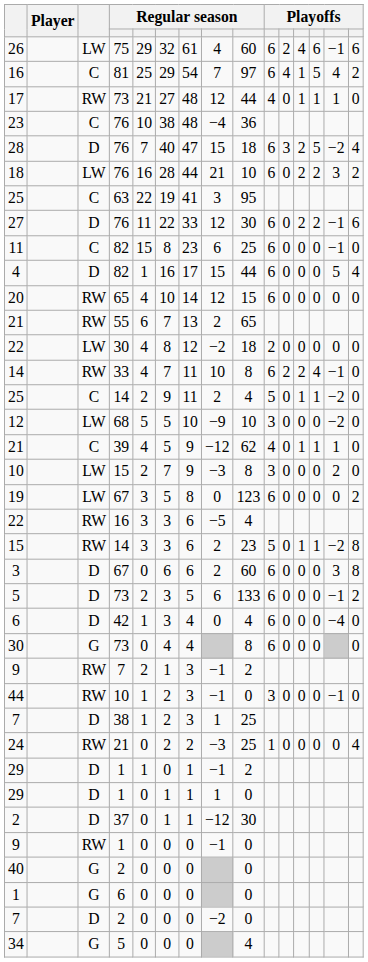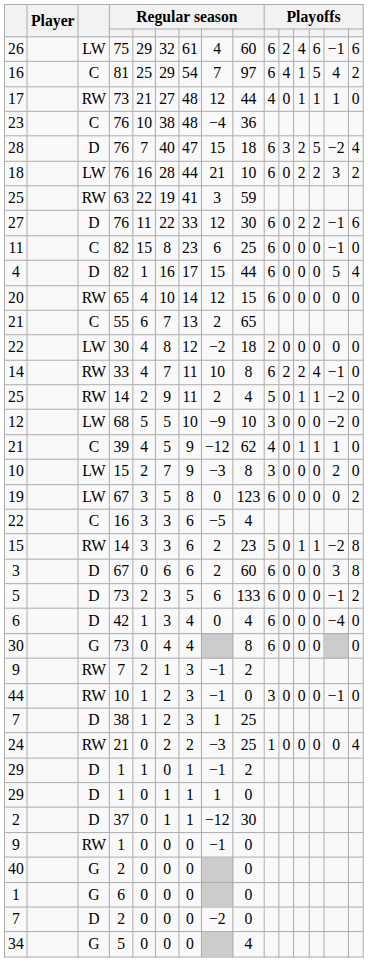25 / 63 | column 3: C -> RW
25 / 63 | column 9: 95 -> 59
21 / 55 | column 3: RW -> C
25 / 14 | column 3: C -> RW
22 / 16 | column 3: RW -> C
